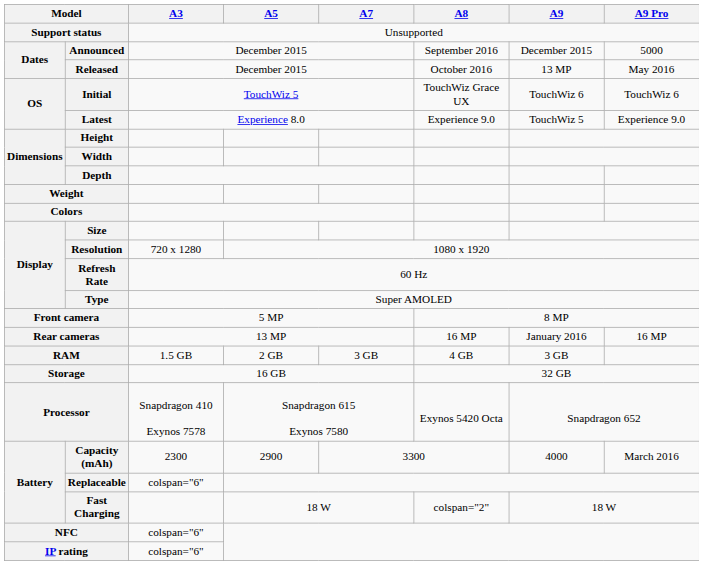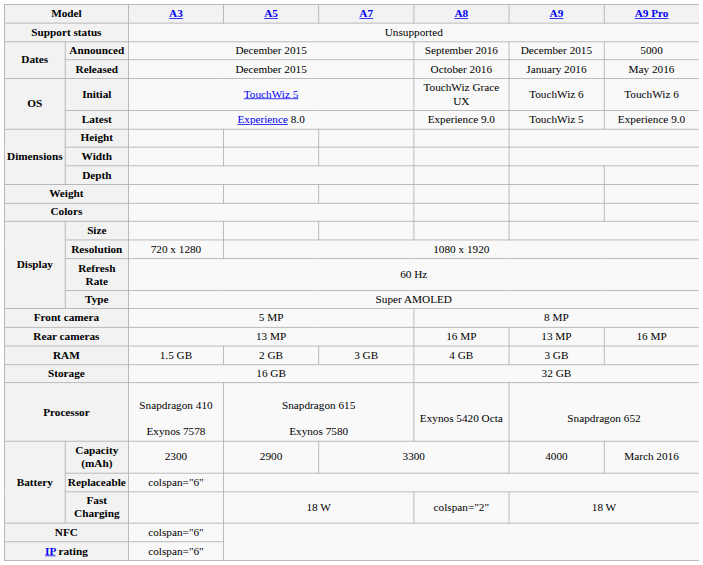Released | A9: 13 MP -> January 2016
Rear cameras | A9: January 2016 -> 13 MP
